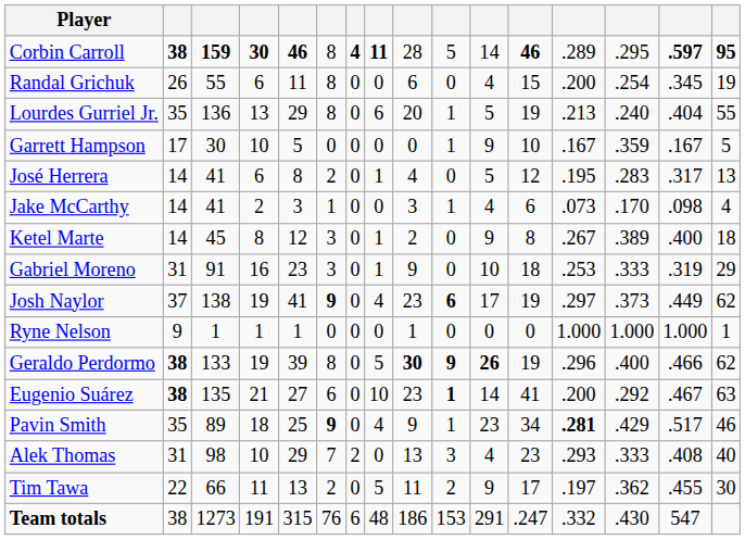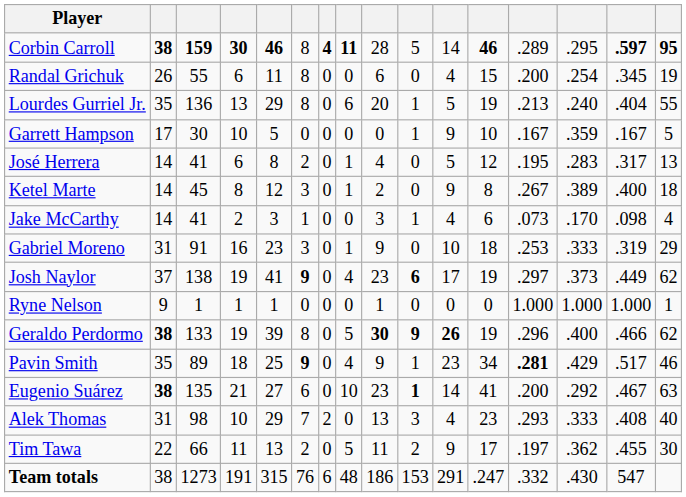rows swapped: Ketel Marte <-> Jake McCarthy
rows swapped: Pavin Smith <-> Eugenio Suárez
